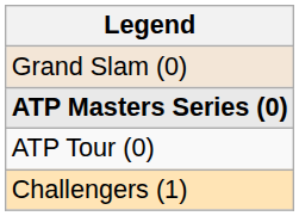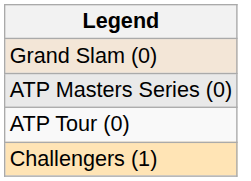row 3 | column 1: bold -> normal
